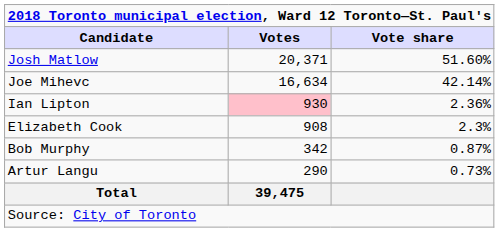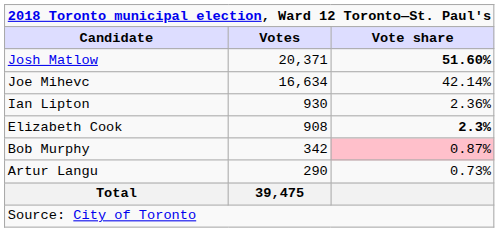Josh Matlow | Vote share: normal -> bold
Ian Lipton | Votes: pink background -> no background
Elizabeth Cook | Vote share: normal -> bold
Bob Murphy | Vote share: no background -> pink background
